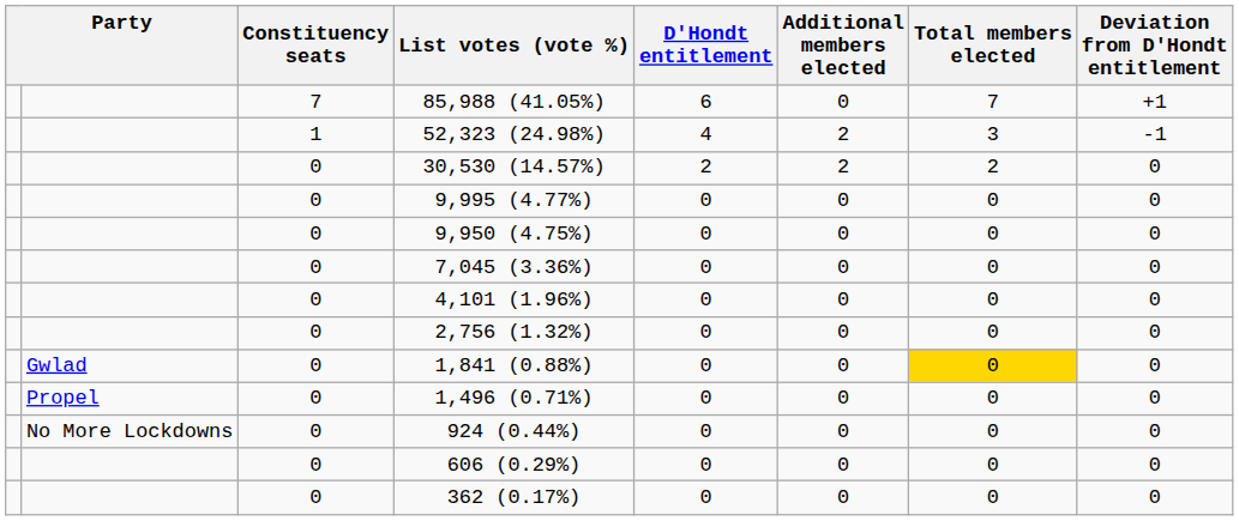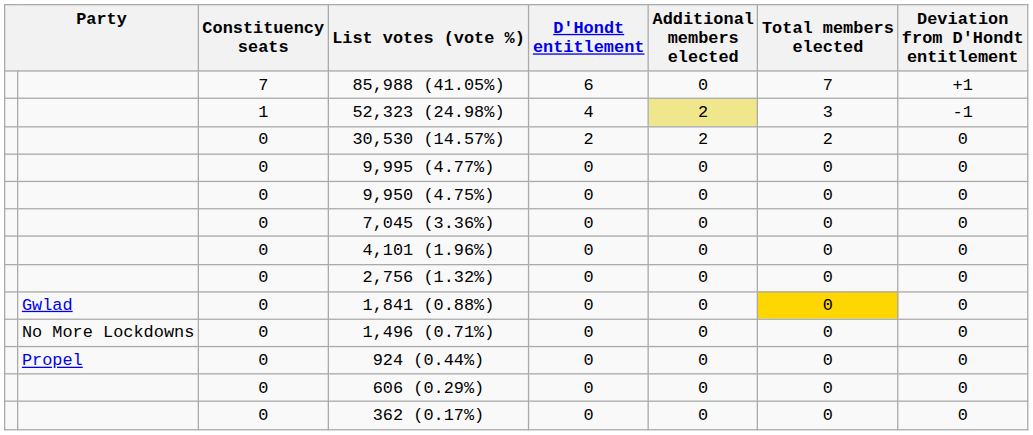52,323 (24.98%) | Additional members elected: no background -> khaki background
1,496 (0.71%) | column 2: Propel -> No More Lockdowns
924 (0.44%) | column 2: No More Lockdowns -> Propel
